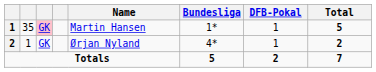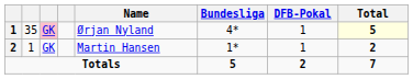row 2 | Name: Martin Hansen -> Ørjan Nyland
row 2 | Bundesliga: 1* -> 4*
row 2 | Total: no background -> lightyellow background
row 3 | Name: Ørjan Nyland -> Martin Hansen
row 3 | Bundesliga: 4* -> 1*
